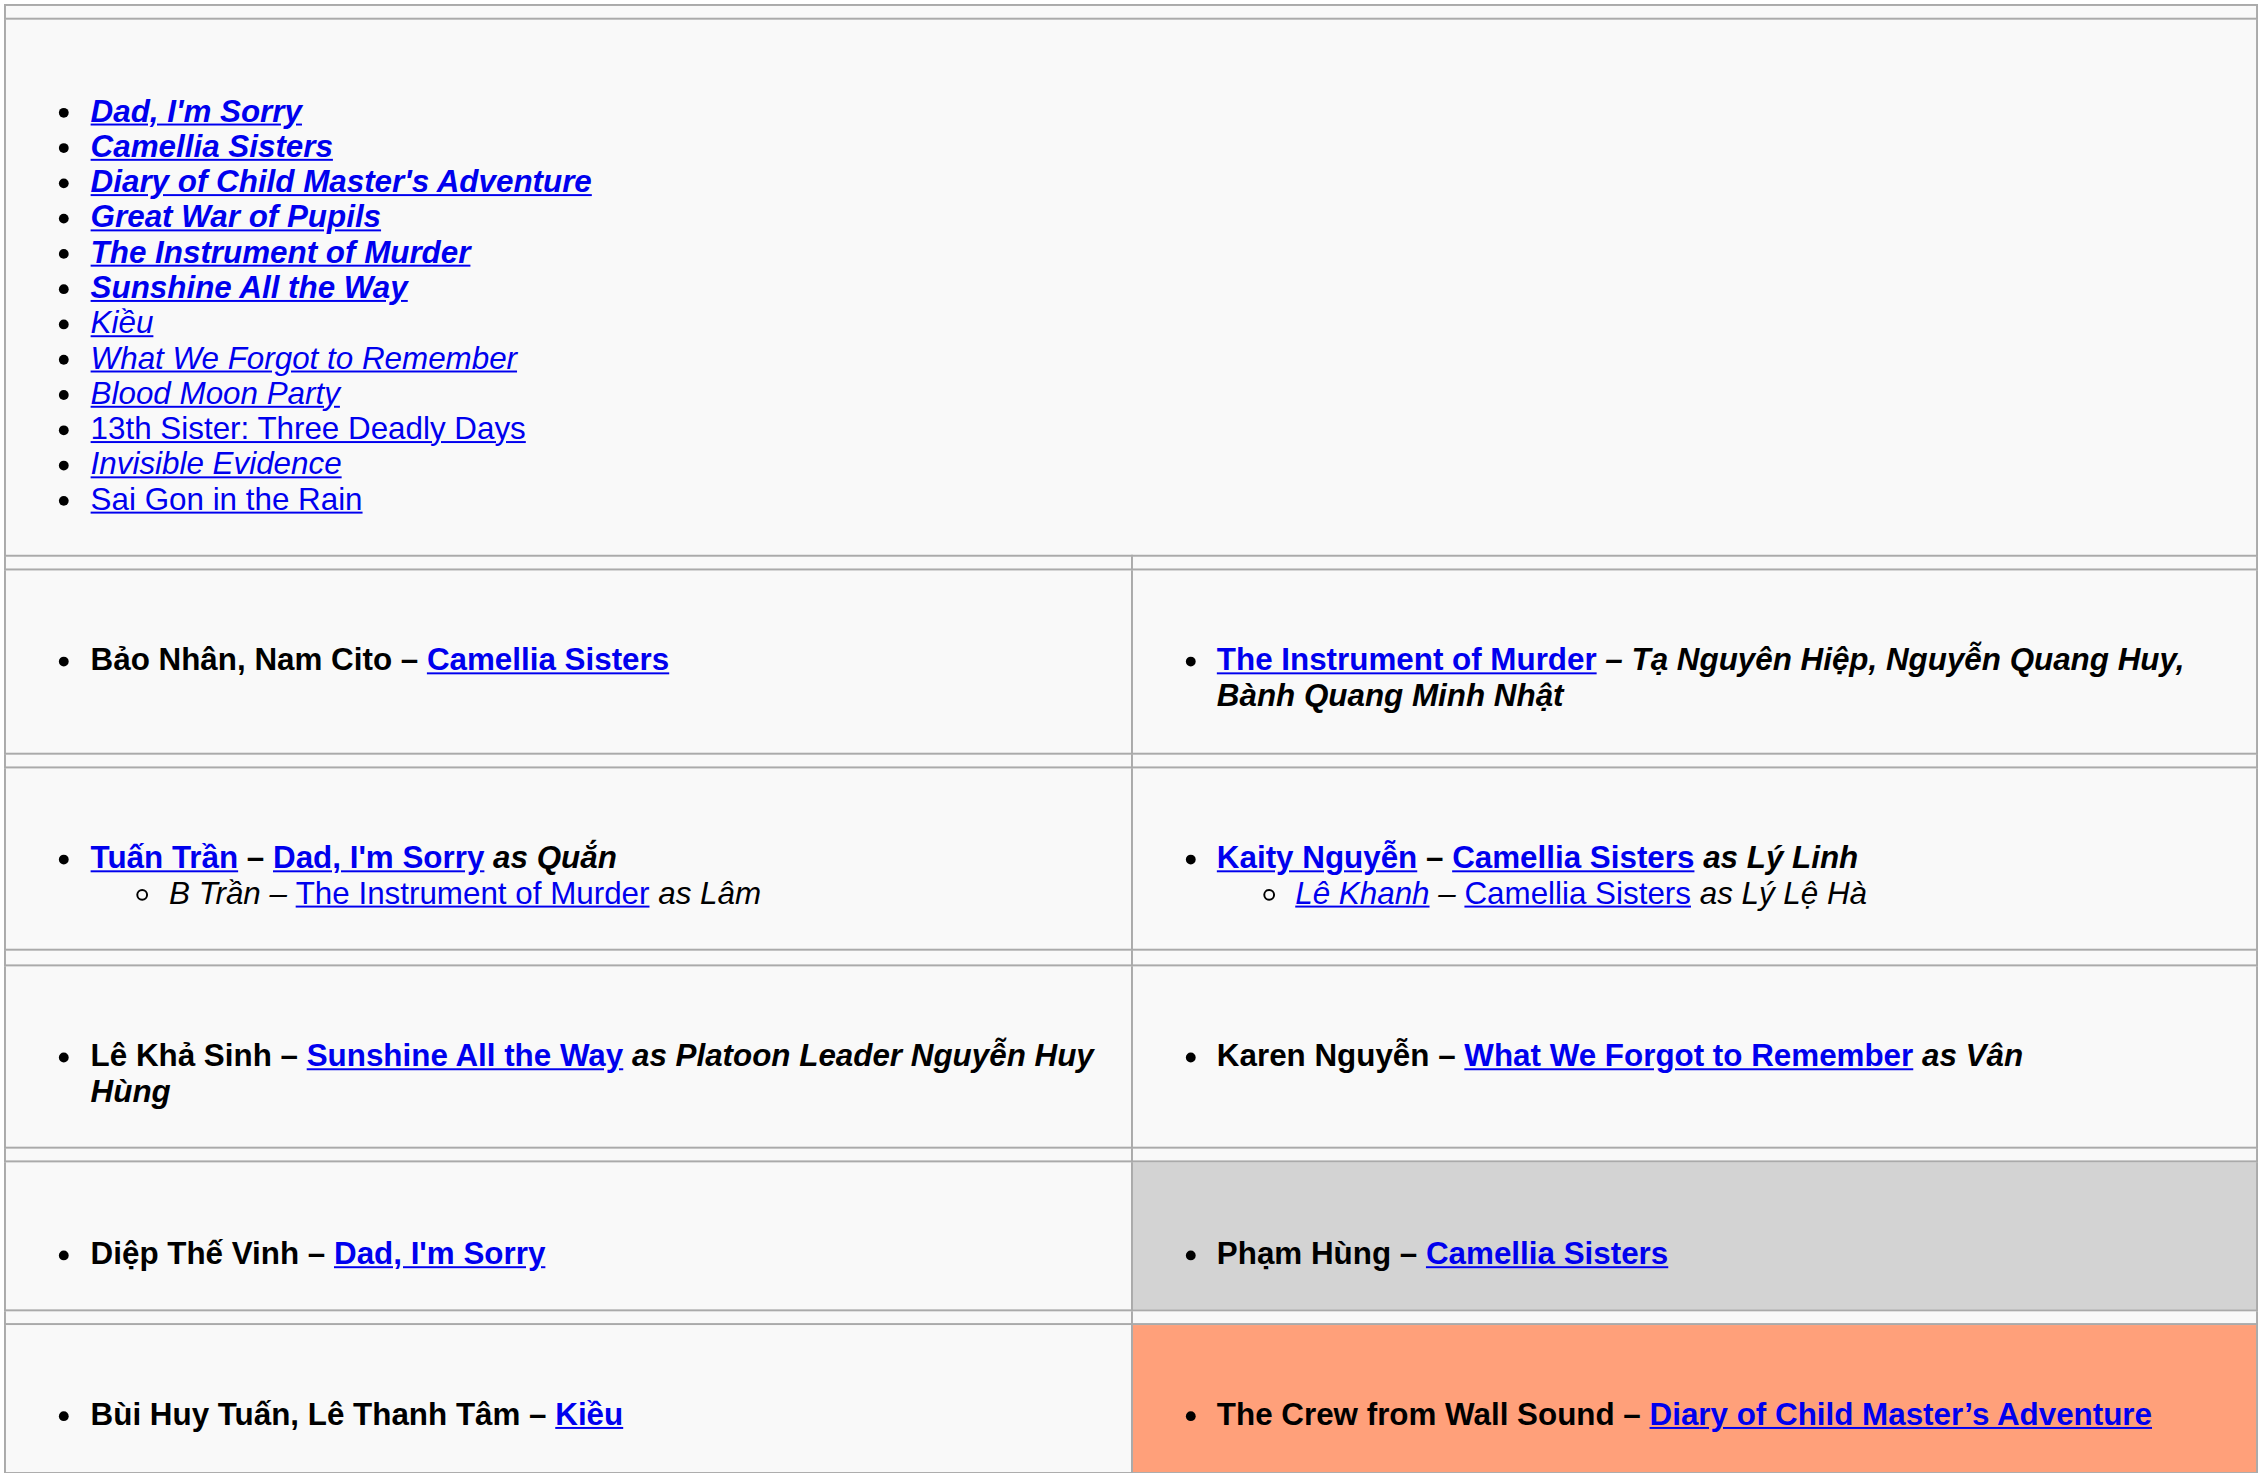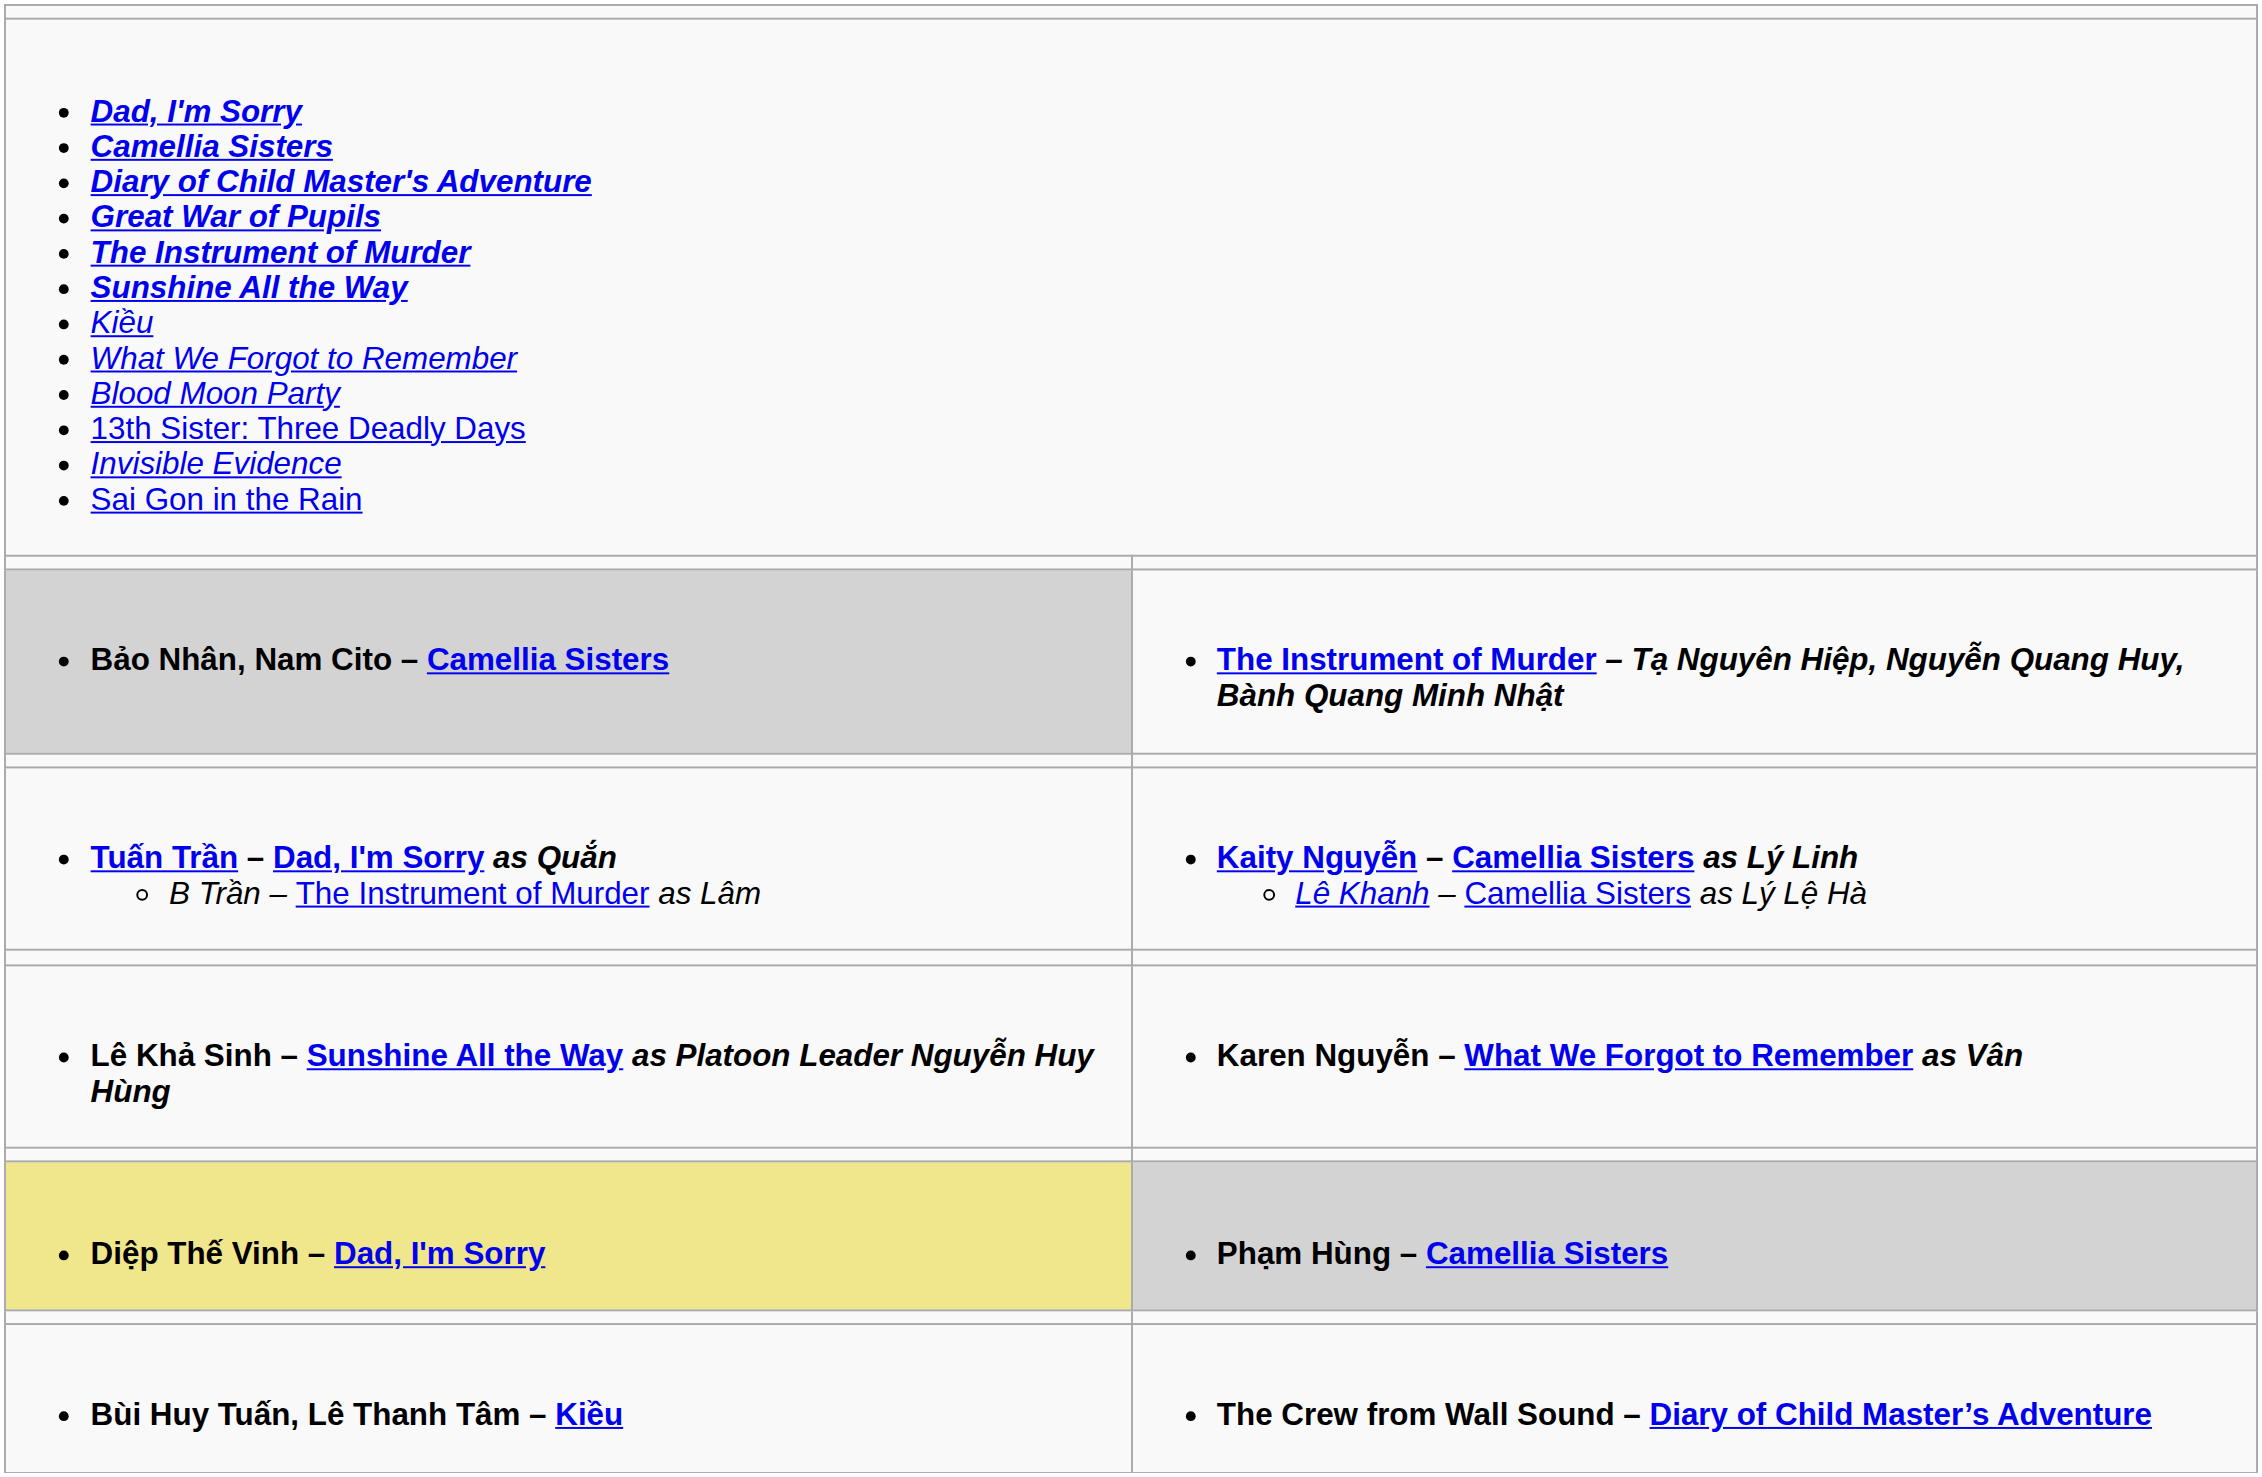row 4 | column 1: no background -> lightgrey background
row 10 | column 1: no background -> khaki background
row 12 | column 2: lightsalmon background -> no background
